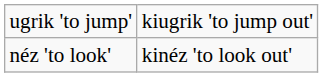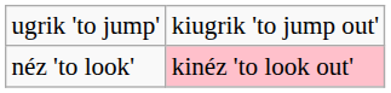néz 'to look' | column 2: no background -> pink background
